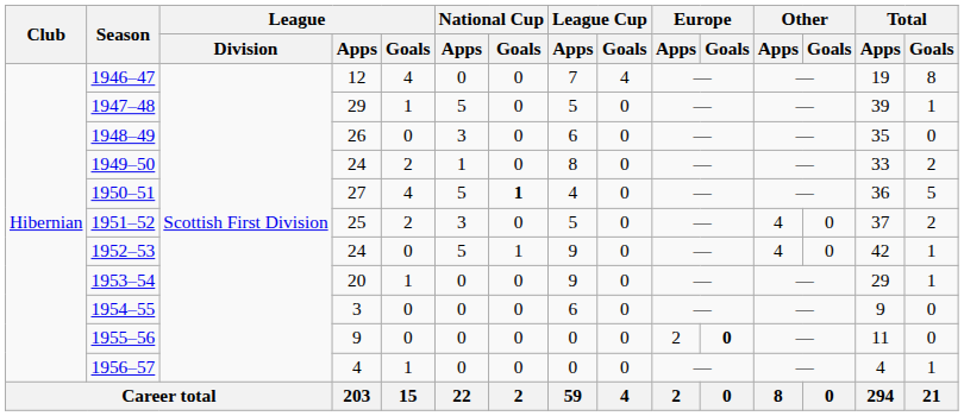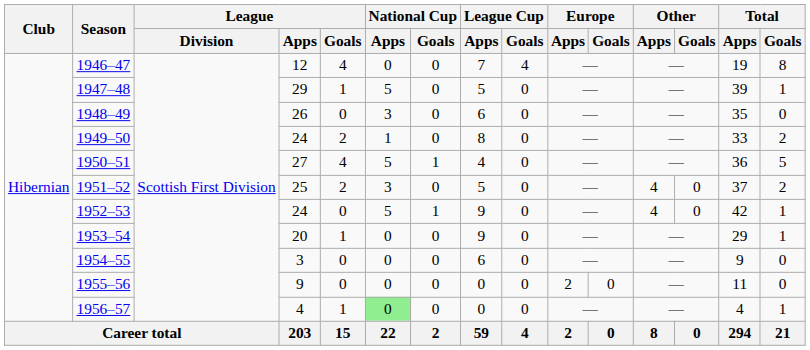1950–51 | National Cup / Goals: bold -> normal
1955–56 | Europe / Goals: bold -> normal
1956–57 | National Cup / Apps: no background -> lightgreen background
